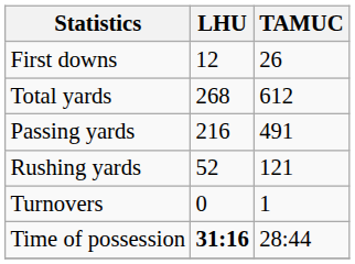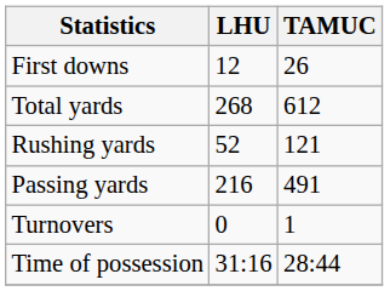rows swapped: Rushing yards <-> Passing yards
Time of possession | LHU: bold -> normal
